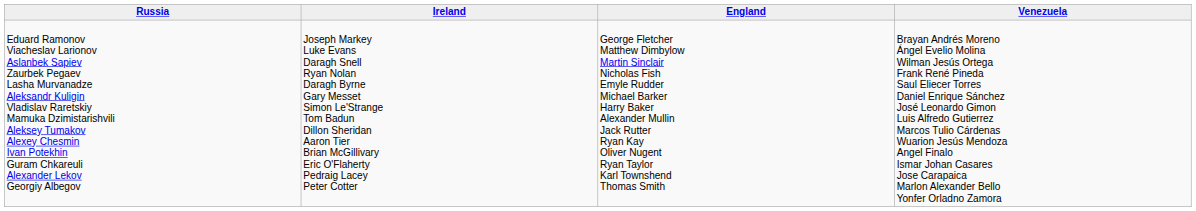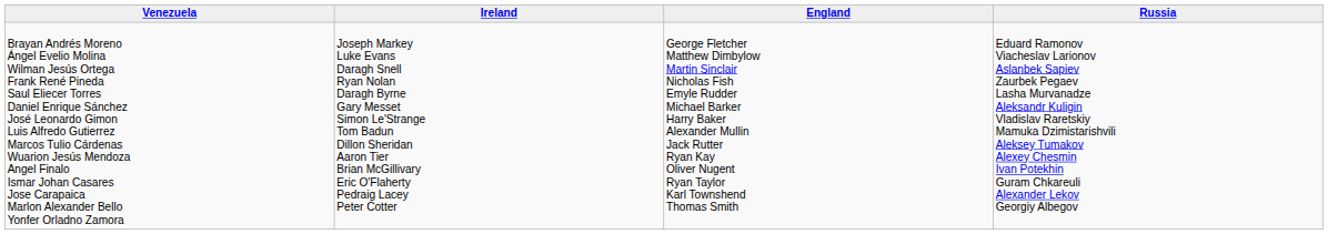columns swapped: Russia <-> Venezuela
